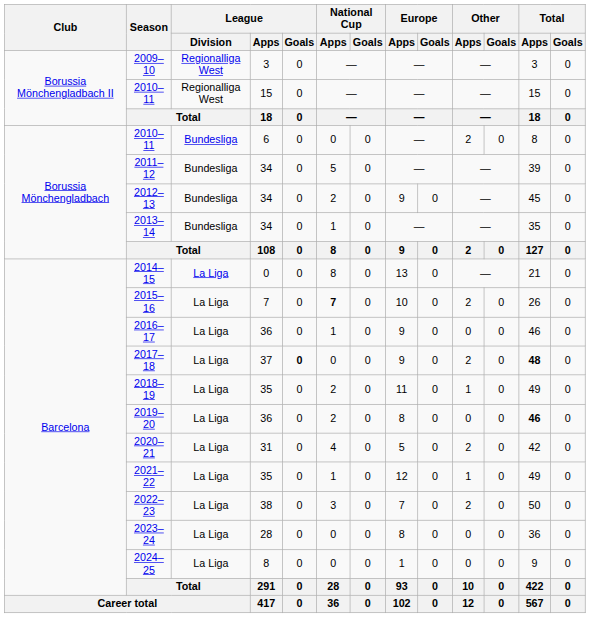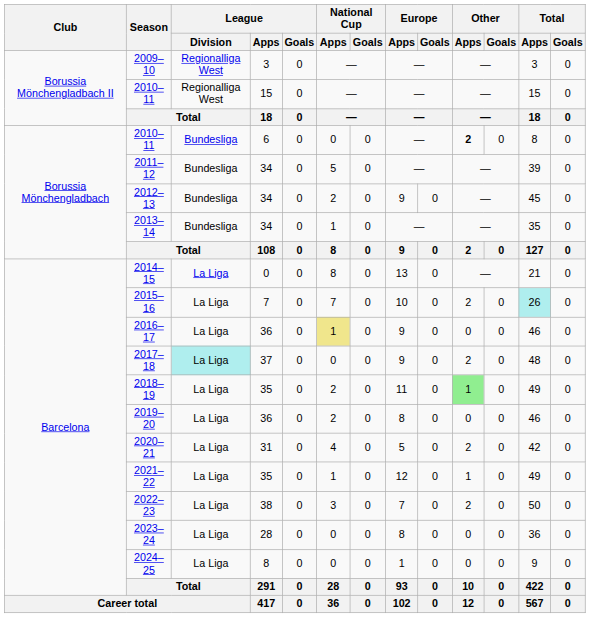2010–11 / 6 | Other / Apps: normal -> bold
2015–16 | National Cup / Apps: bold -> normal
2015–16 | Total / Apps: no background -> paleturquoise background
2016–17 | National Cup / Apps: no background -> khaki background
2017–18 | League / Division: no background -> paleturquoise background
2017–18 | League / Goals: bold -> normal
2017–18 | Total / Apps: bold -> normal
2018–19 | Other / Apps: no background -> lightgreen background
2019–20 | Total / Apps: bold -> normal
